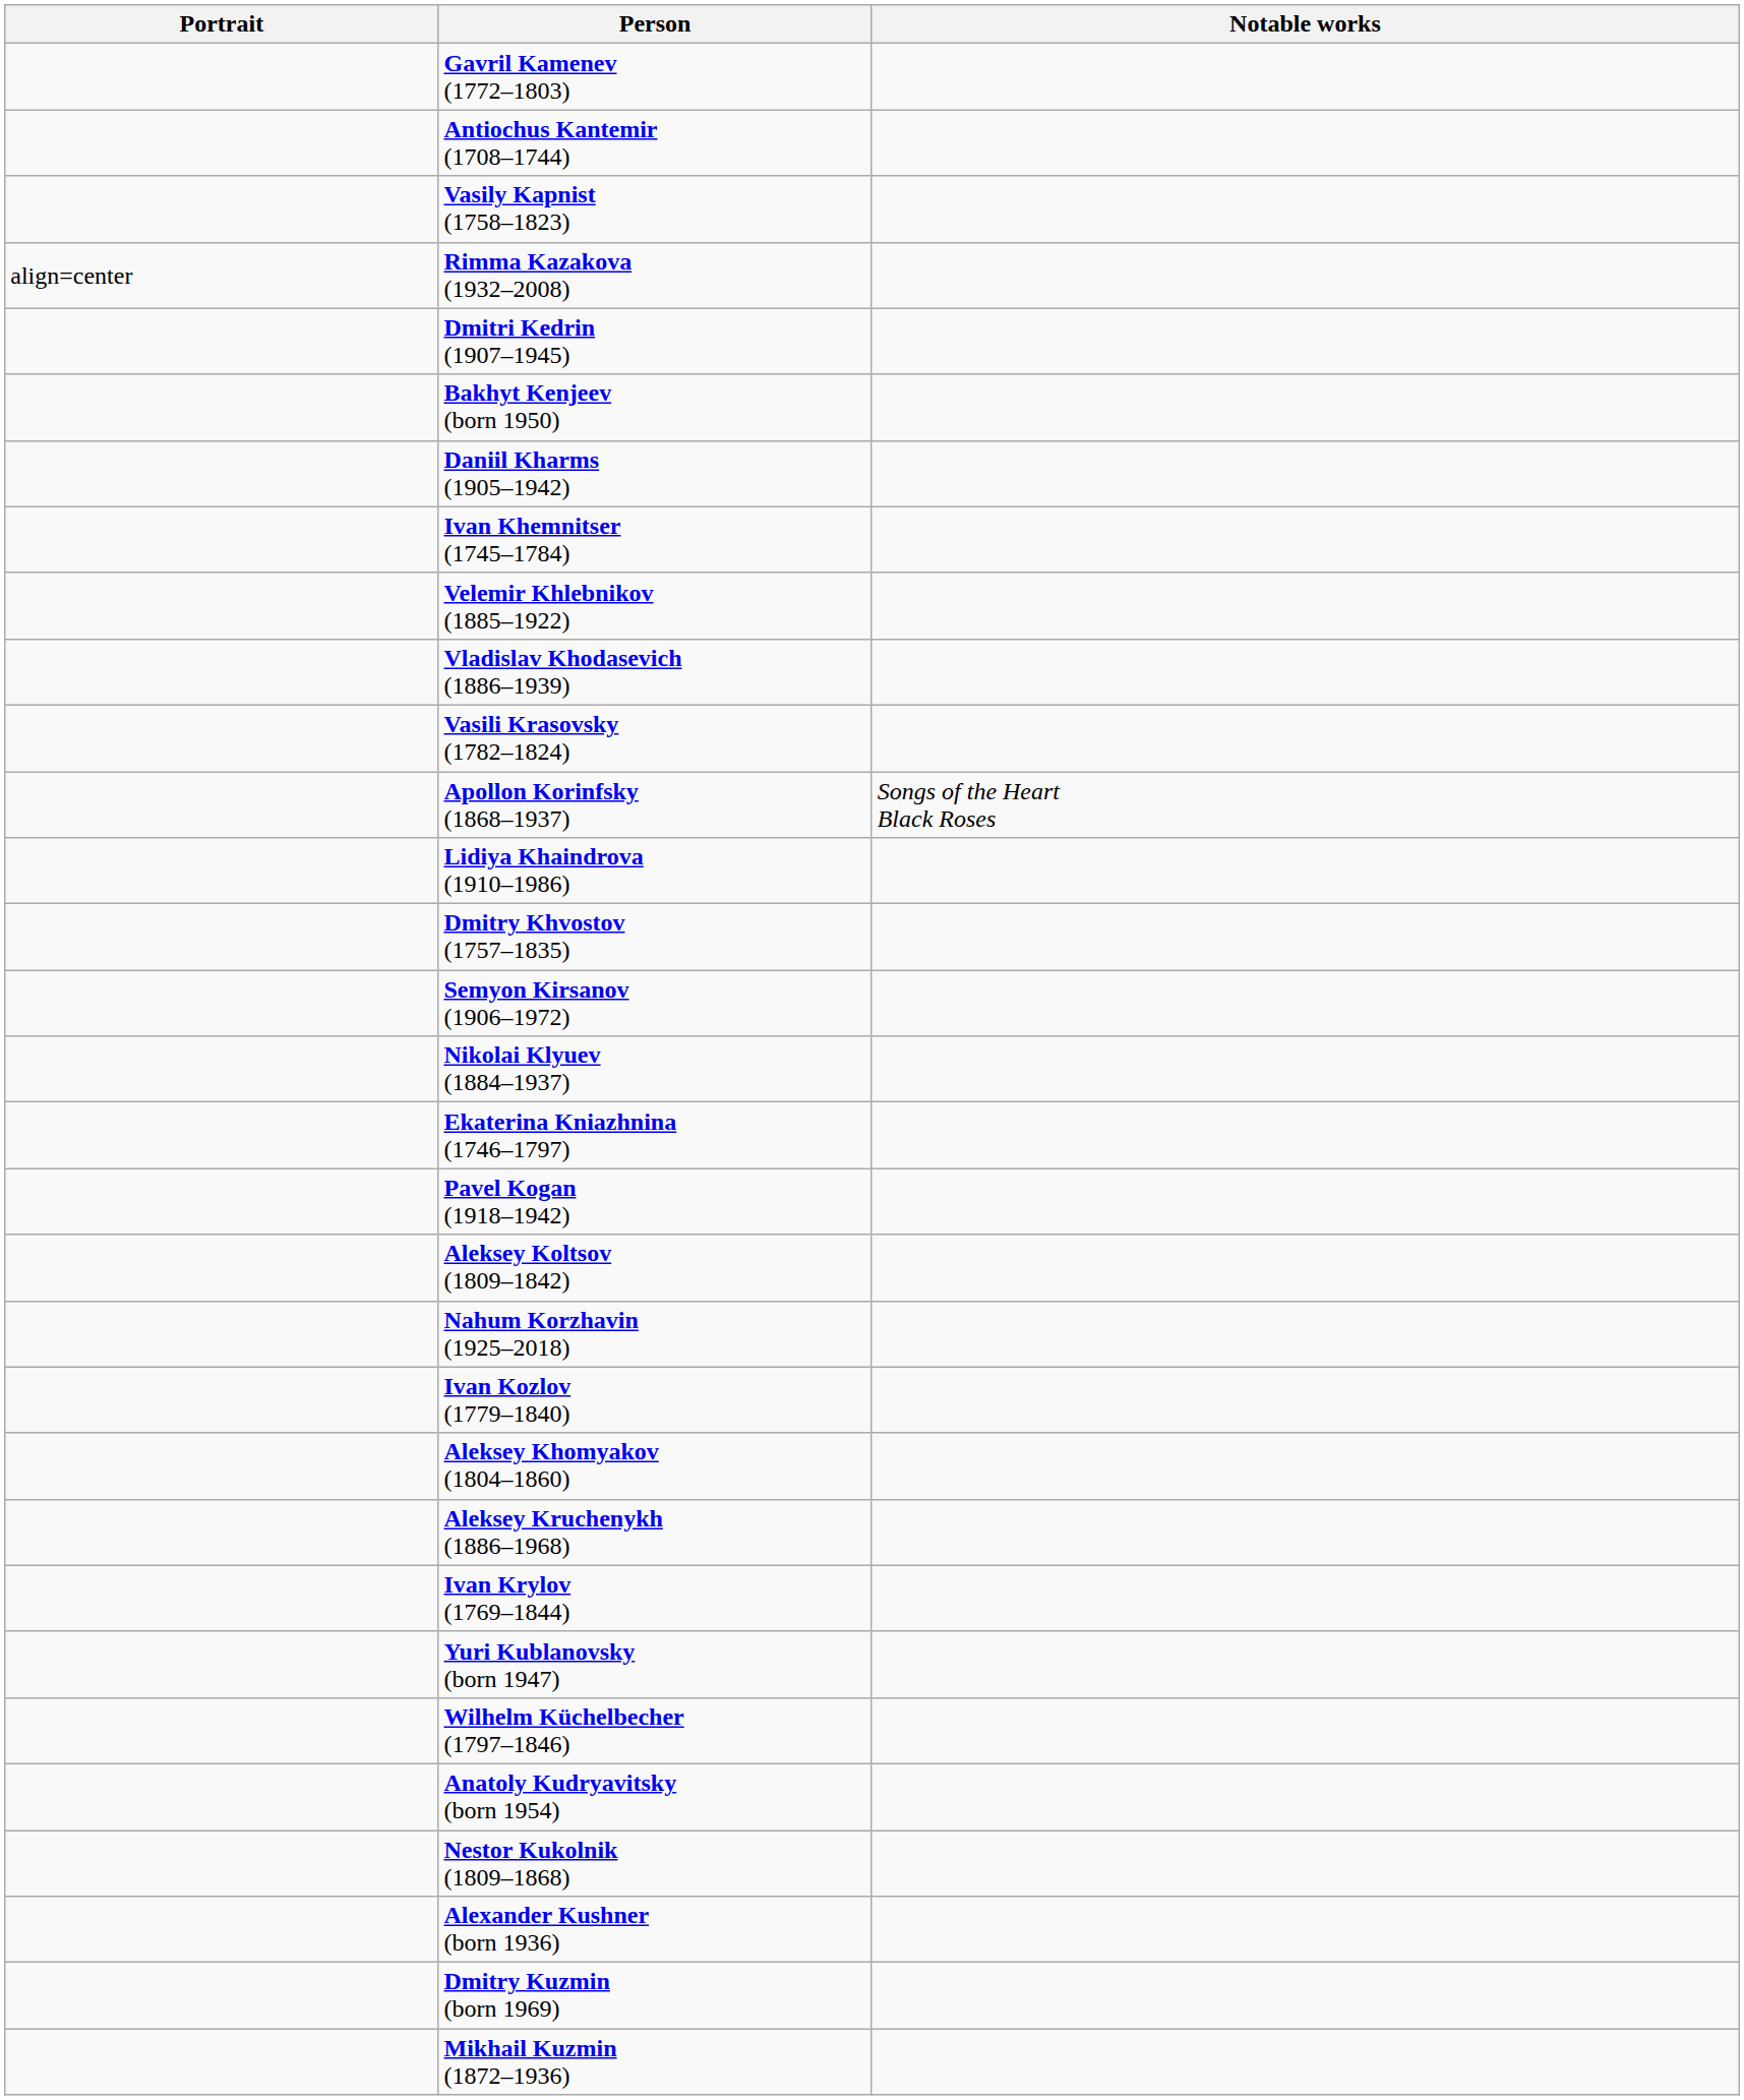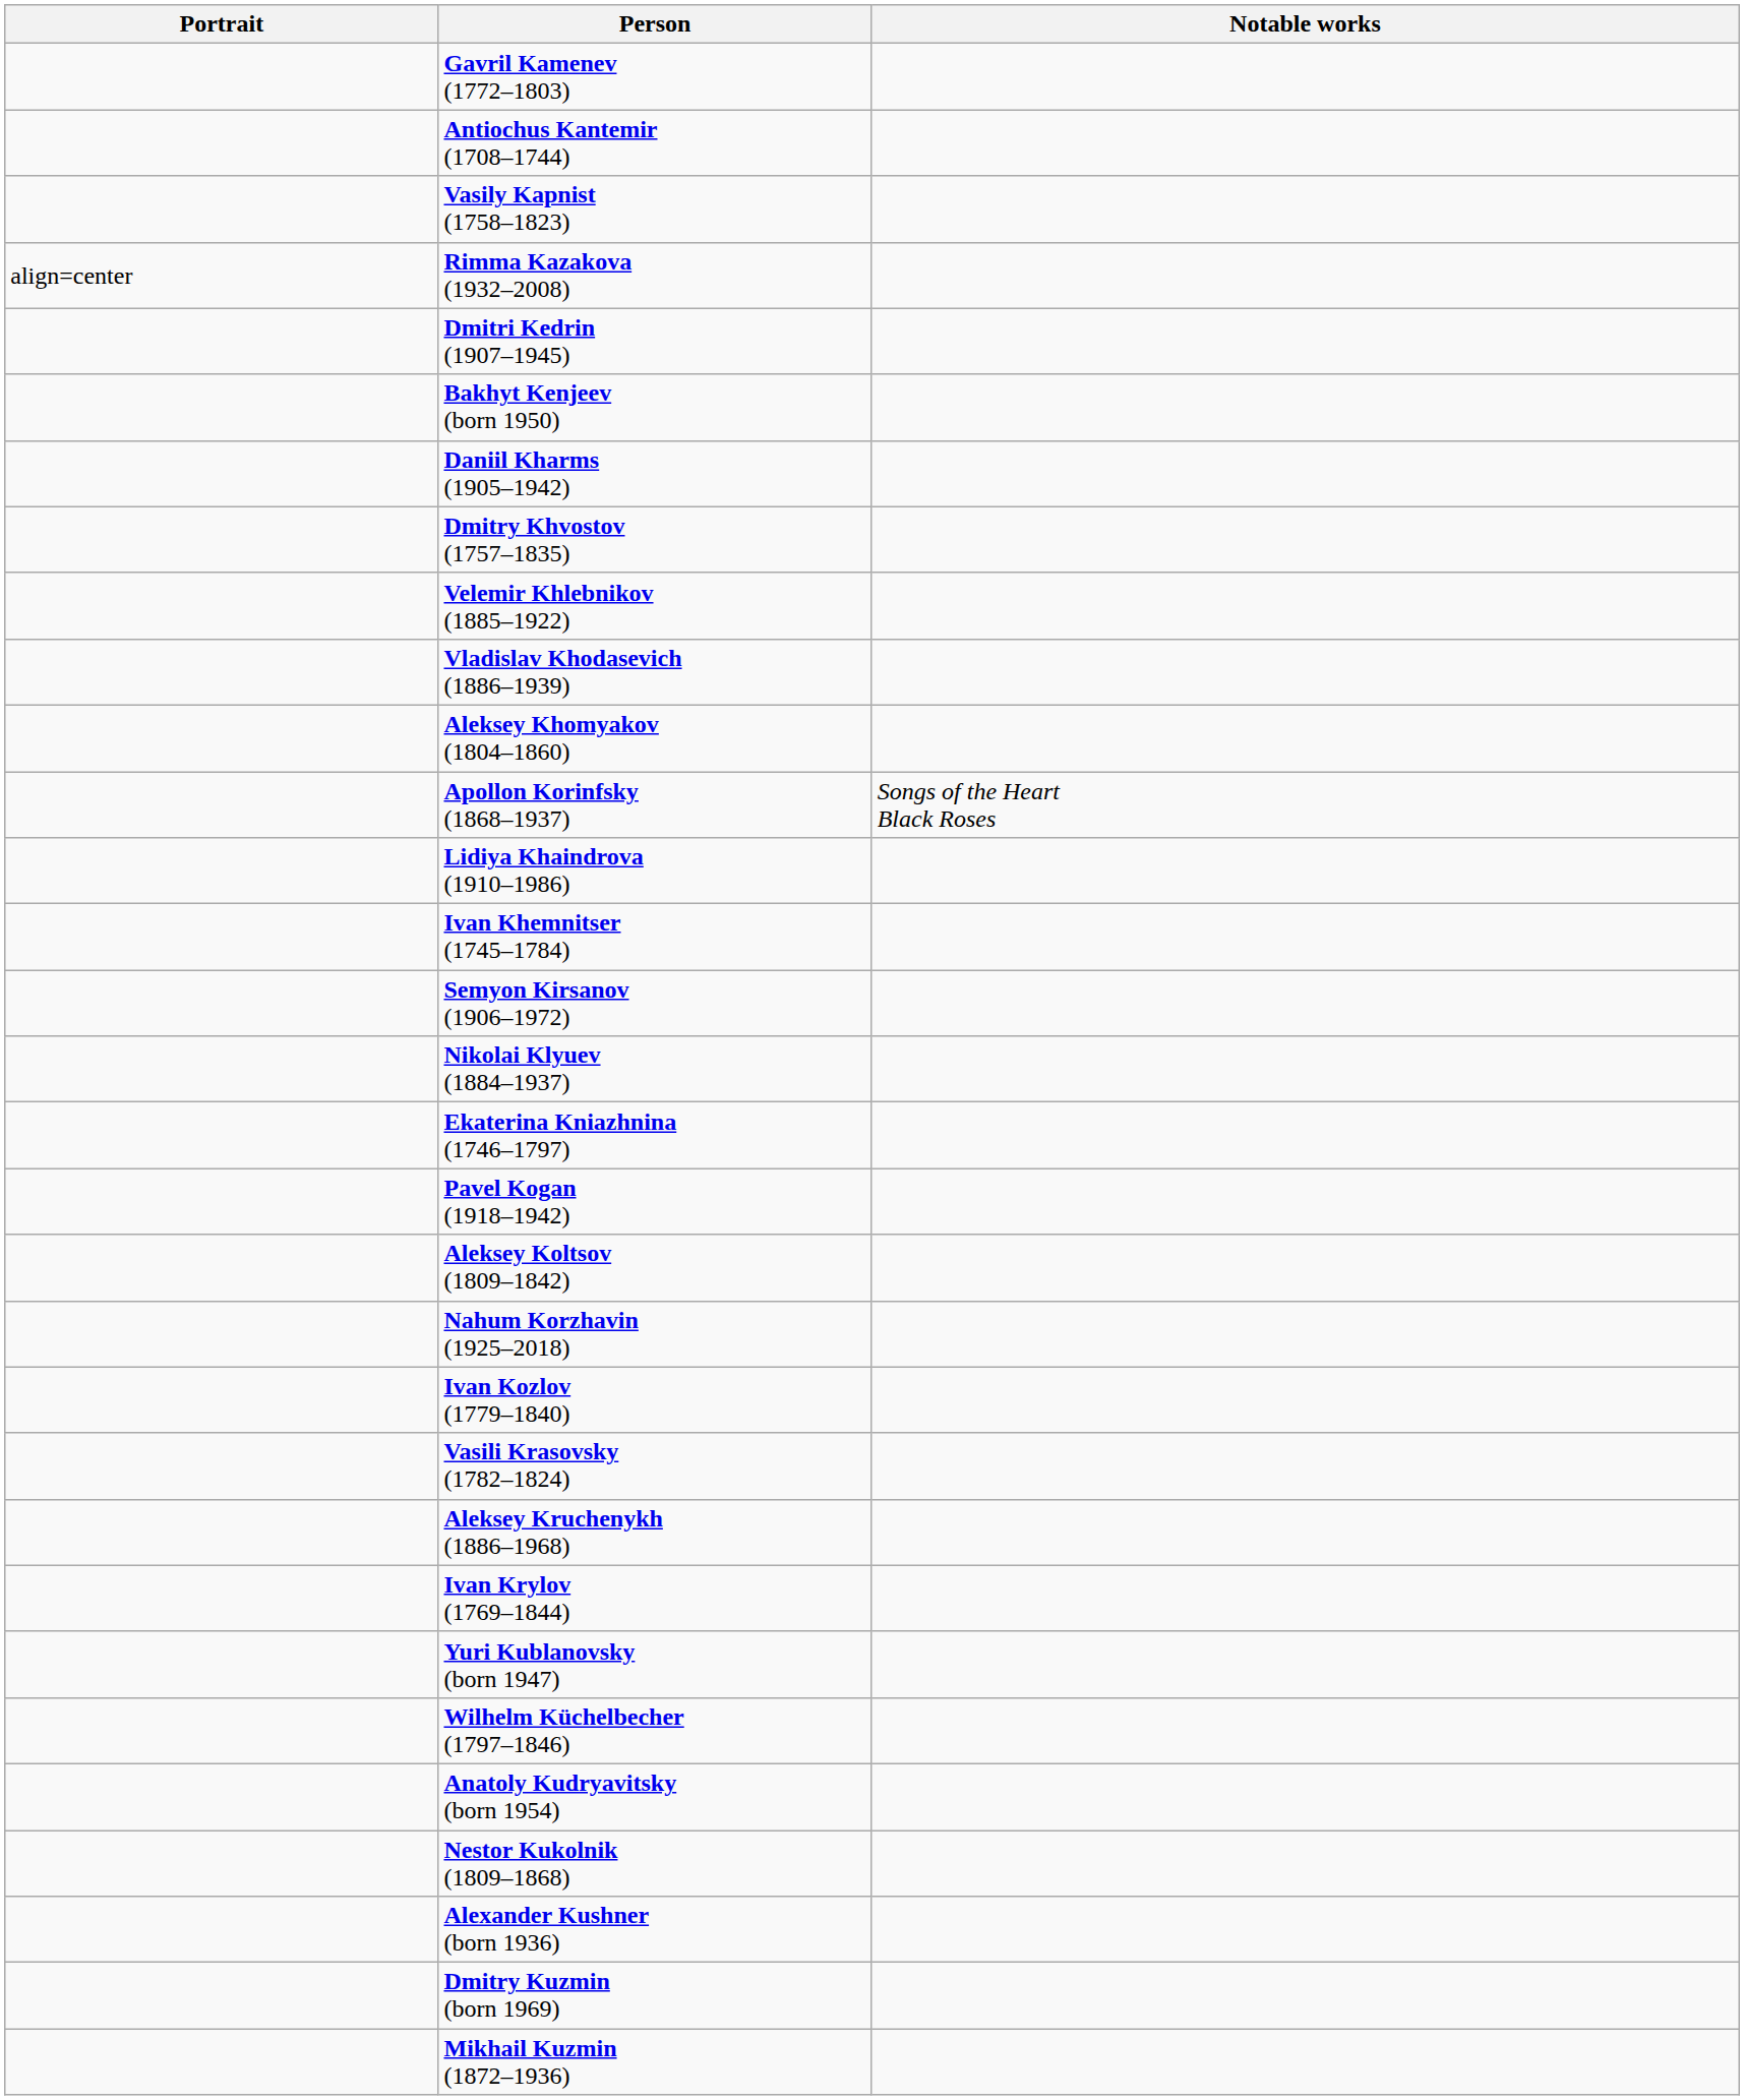rows swapped: Ivan Khemnitser (1745–1784) <-> Dmitry Khvostov (1757–1835)
rows swapped: Aleksey Khomyakov (1804–1860) <-> Vasili Krasovsky (1782–1824)
